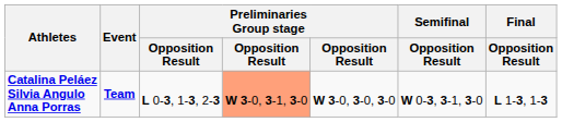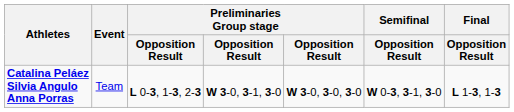Catalina Peláez Silvia Angulo Anna Porras | Event: bold -> normal
Catalina Peláez Silvia Angulo Anna Porras | column 4: lightsalmon background -> no background
